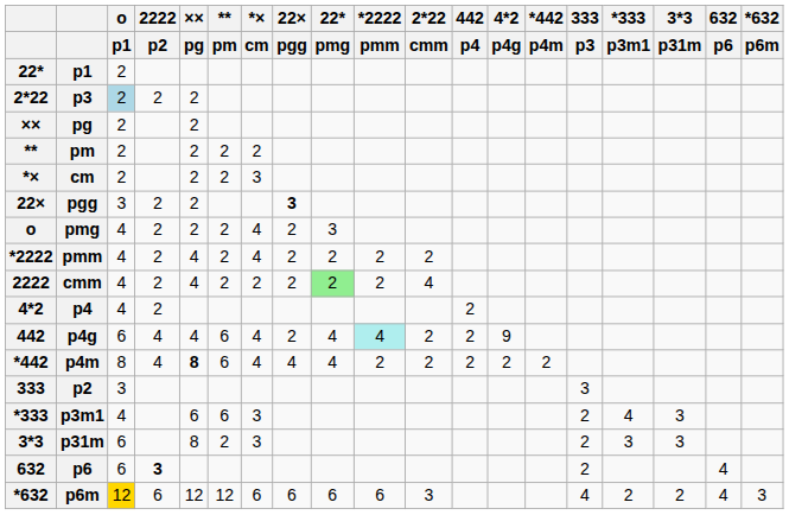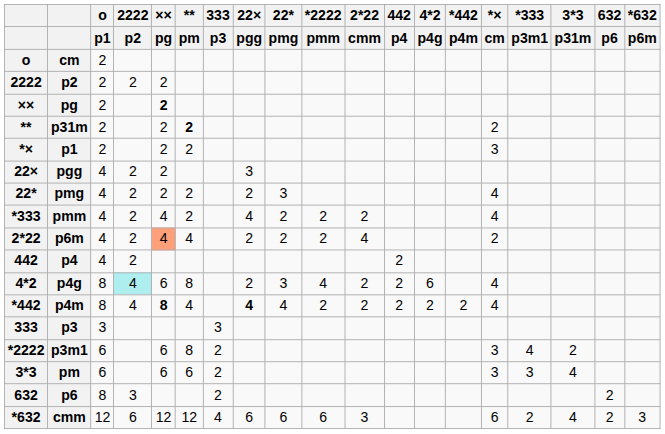columns swapped: *× / cm <-> 333 / p3
row 3 | column 1: 22* -> o
row 3 | column 2: p1 -> cm
row 4 | column 1: 2*22 -> 2222
row 4 | column 2: p3 -> p2
row 4 | o / p1: lightblue background -> no background
row 5 | ×× / pg: normal -> bold
row 6 | column 2: pm -> p31m
row 6 | ** / pm: normal -> bold
row 7 | column 2: cm -> p1
row 8 | o / p1: 3 -> 4
row 8 | 22× / pgg: bold -> normal
row 9 | column 1: o -> 22*
row 10 | column 1: *2222 -> *333
row 10 | 22× / pgg: 2 -> 4
row 11 | column 1: 2222 -> 2*22
row 11 | column 2: cmm -> p6m
row 11 | ×× / pg: no background -> lightsalmon background
row 11 | ** / pm: 2 -> 4
row 11 | 22* / pmg: lightgreen background -> no background
row 12 | column 1: 4*2 -> 442
row 13 | column 1: 442 -> 4*2
row 13 | o / p1: 6 -> 8
row 13 | 2222 / p2: no background -> paleturquoise background
row 13 | ×× / pg: 4 -> 6
row 13 | ** / pm: 6 -> 8
row 13 | 22* / pmg: 4 -> 3
row 13 | *2222 / pmm: paleturquoise background -> no background
row 13 | 4*2 / p4g: 9 -> 6
row 14 | ** / pm: 6 -> 4
row 14 | 22× / pgg: normal -> bold
row 15 | column 2: p2 -> p3
row 16 | column 1: *333 -> *2222
row 16 | o / p1: 4 -> 6
row 16 | ** / pm: 6 -> 8
row 16 | 3*3 / p31m: 3 -> 2
row 17 | column 2: p31m -> pm
row 17 | ×× / pg: 8 -> 6
row 17 | ** / pm: 2 -> 6
row 17 | 3*3 / p31m: 3 -> 4
row 18 | o / p1: 6 -> 8
row 18 | 2222 / p2: bold -> normal
row 18 | 632 / p6: 4 -> 2
row 19 | column 2: p6m -> cmm
row 19 | o / p1: gold background -> no background
row 19 | 3*3 / p31m: 2 -> 4
row 19 | 632 / p6: 4 -> 2
